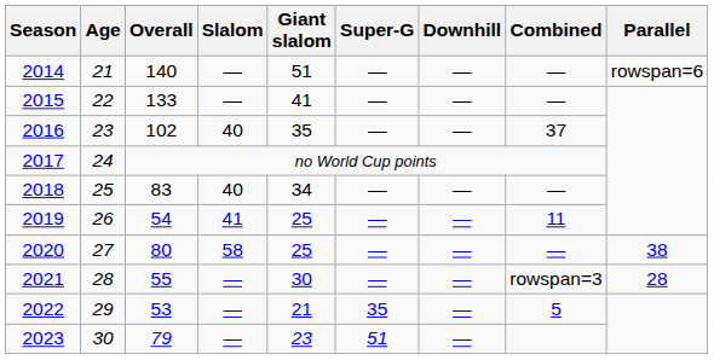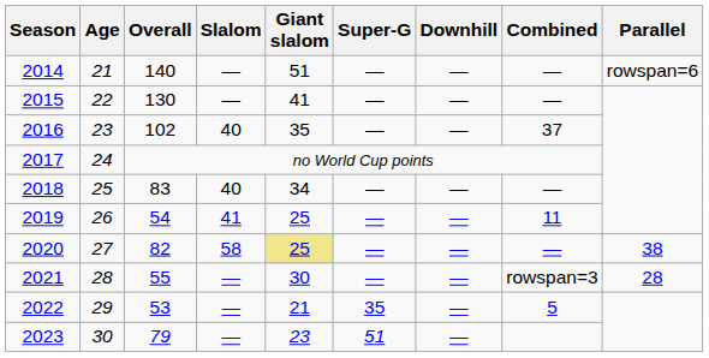2015 | Overall: 133 -> 130
2020 | Overall: 80 -> 82
2020 | Giant slalom: no background -> khaki background
